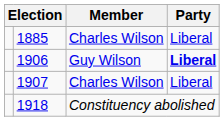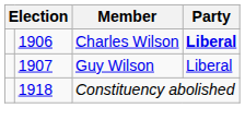- row: 1885 | Charles Wilson | Liberal
1906 | Member: Guy Wilson -> Charles Wilson
1907 | Member: Charles Wilson -> Guy Wilson
